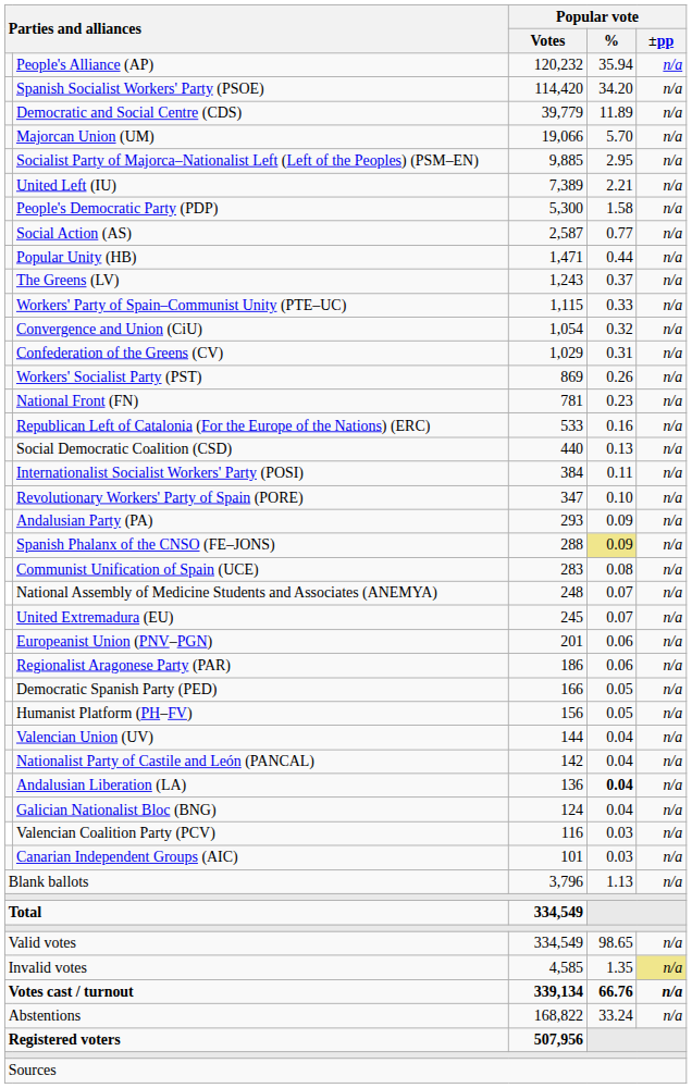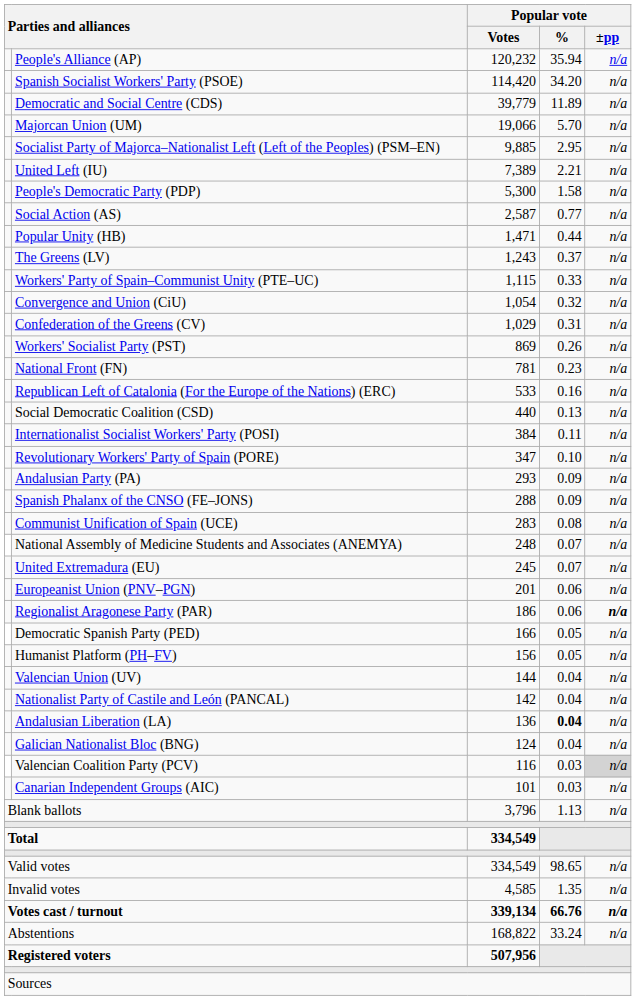Spanish Phalanx of the CNSO (FE–JONS) | Popular vote / %: khaki background -> no background
Regionalist Aragonese Party (PAR) | Popular vote / ±pp: normal -> bold
Valencian Coalition Party (PCV) | Popular vote / ±pp: no background -> lightgrey background
Invalid votes | Popular vote / ±pp: khaki background -> no background
